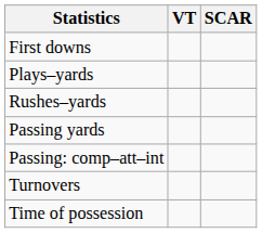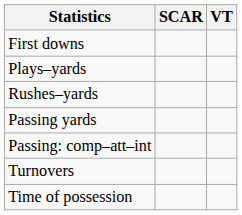columns swapped: SCAR <-> VT
